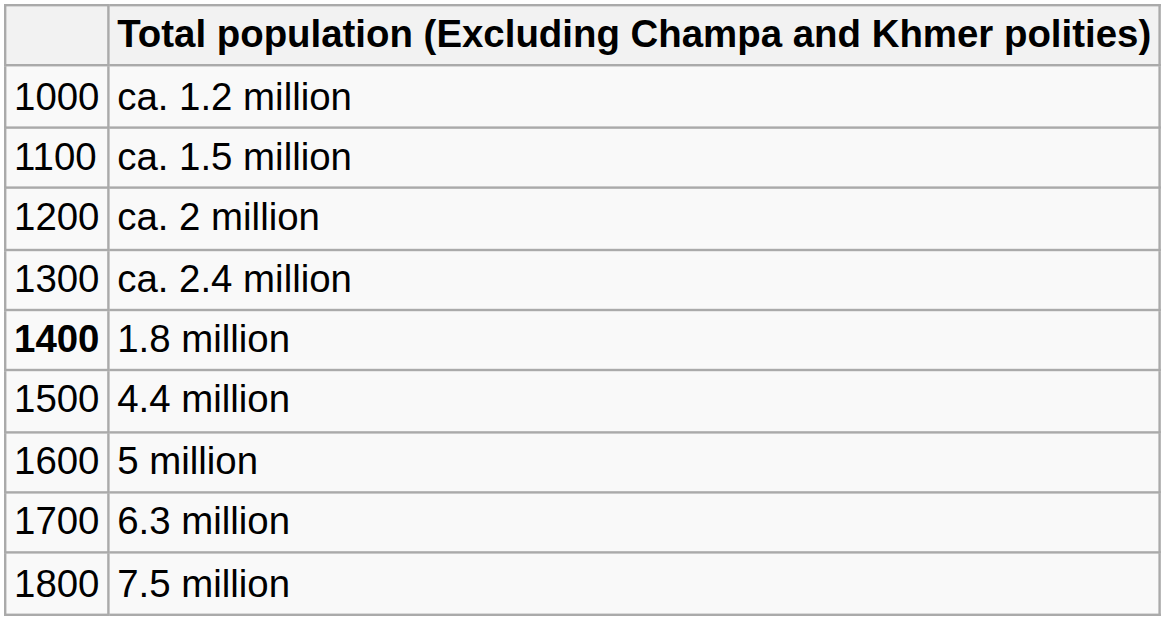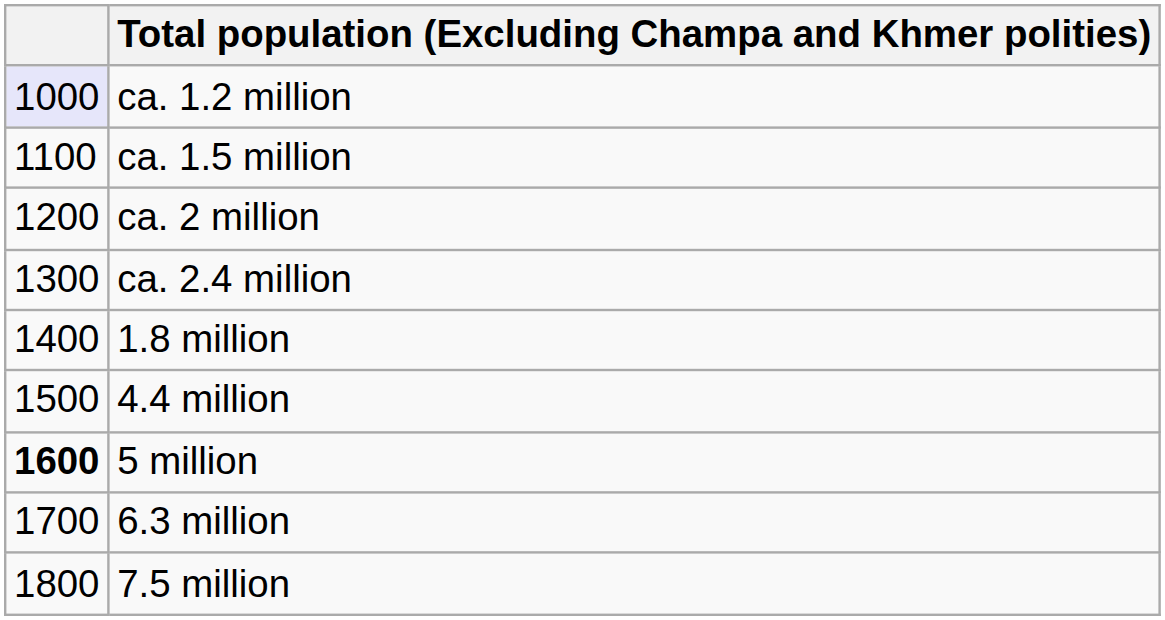ca. 1.2 million | column 1: no background -> lavender background
1.8 million | column 1: bold -> normal
5 million | column 1: normal -> bold
